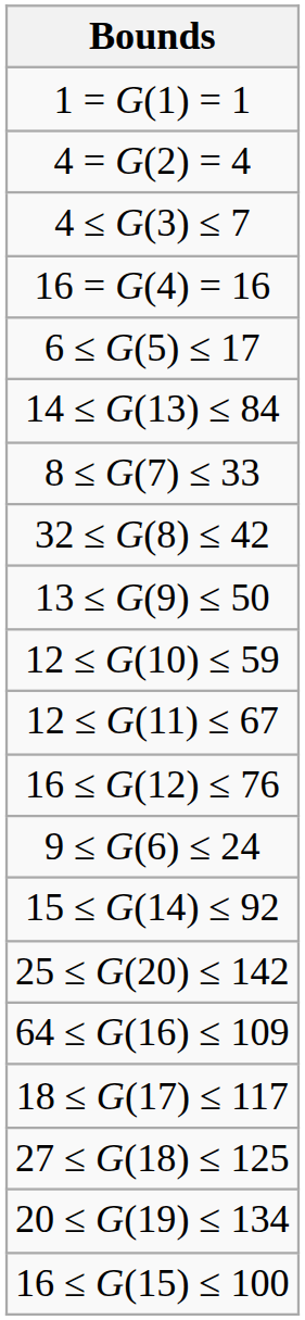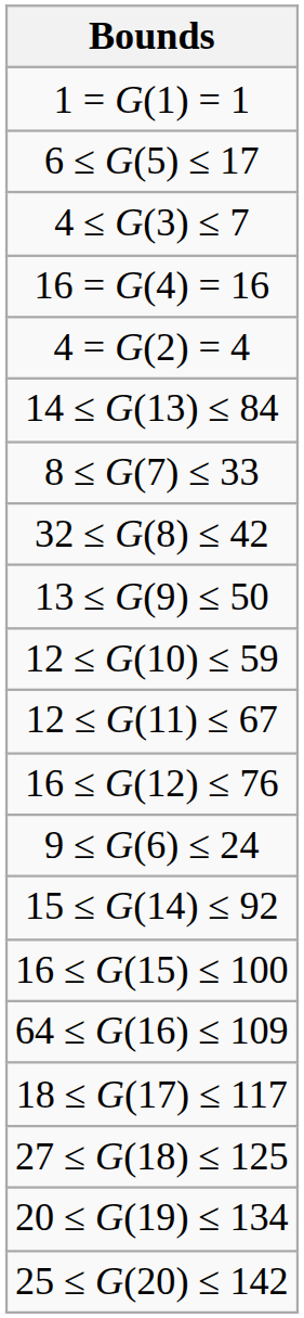row 3 | column 1: 4 = G(2) = 4 -> 6 ≤ G(5) ≤ 17
row 6 | column 1: 6 ≤ G(5) ≤ 17 -> 4 = G(2) = 4
row 16 | column 1: 25 ≤ G(20) ≤ 142 -> 16 ≤ G(15) ≤ 100
row 21 | column 1: 16 ≤ G(15) ≤ 100 -> 25 ≤ G(20) ≤ 142
